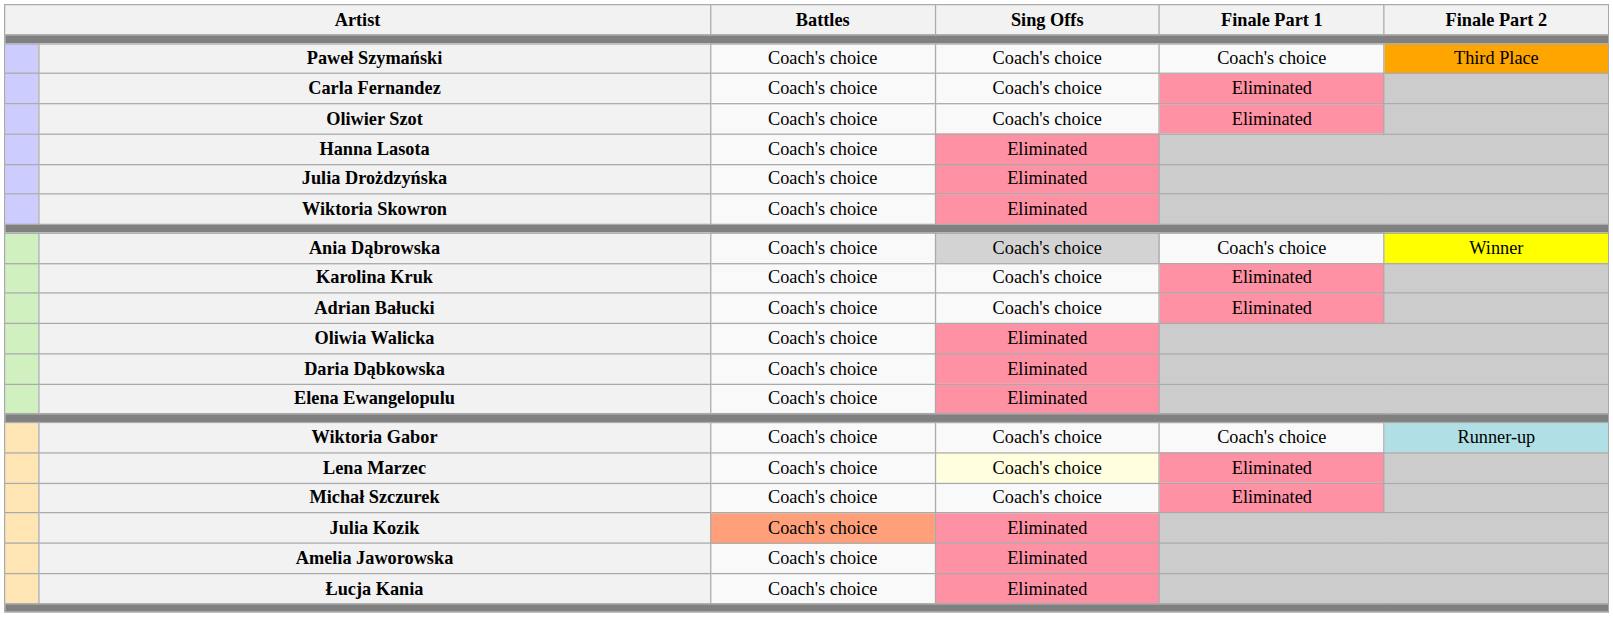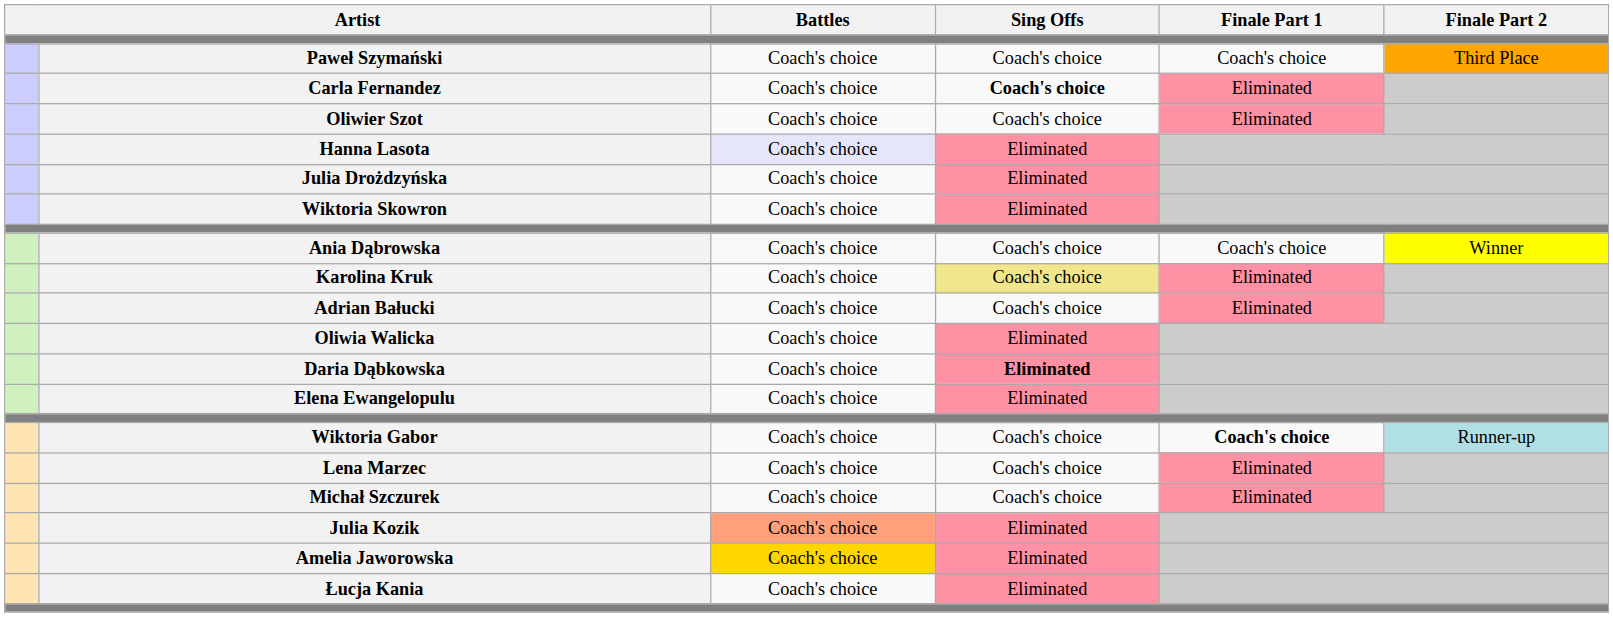Carla Fernandez | Sing Offs: normal -> bold
Hanna Lasota | Battles: no background -> lavender background
Ania Dąbrowska | Sing Offs: lightgrey background -> no background
Karolina Kruk | Sing Offs: no background -> khaki background
Daria Dąbkowska | Sing Offs: normal -> bold
Wiktoria Gabor | Finale Part 1: normal -> bold
Lena Marzec | Sing Offs: lightyellow background -> no background
Amelia Jaworowska | Battles: no background -> gold background
